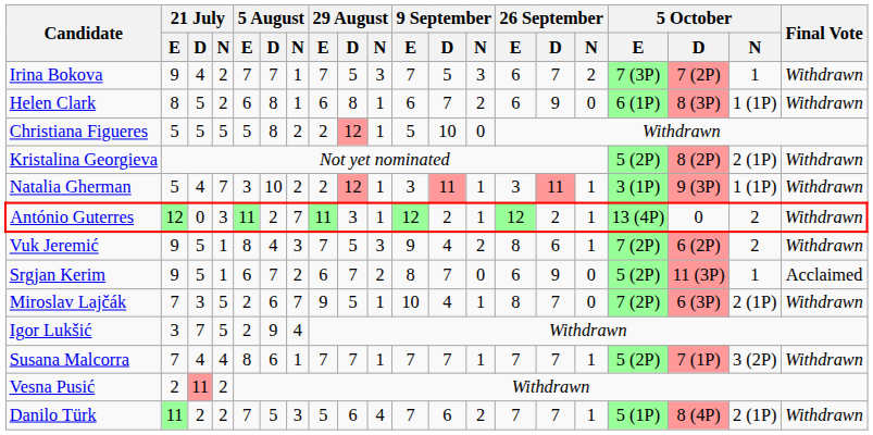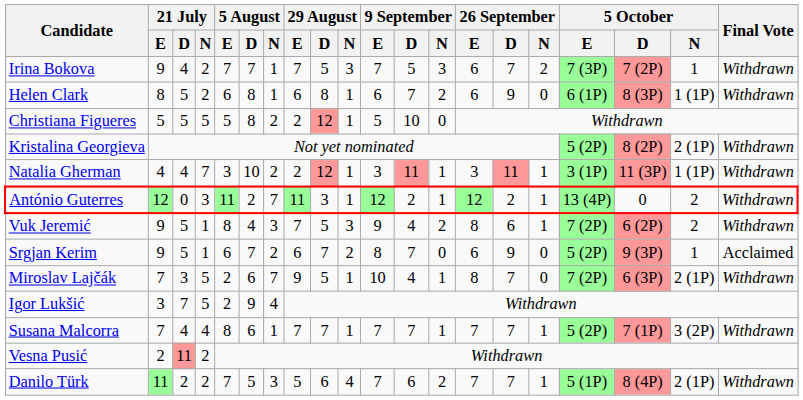Natalia Gherman | 21 July / E: 5 -> 4
Natalia Gherman | 5 October / D: 9 (3P) -> 11 (3P)
Srgjan Kerim | 5 October / D: 11 (3P) -> 9 (3P)
